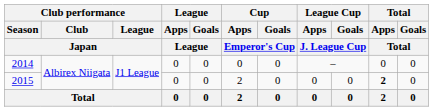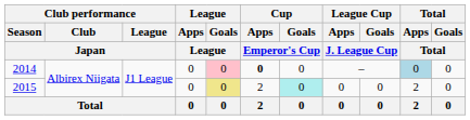2014 | League / Goals / League: no background -> pink background
2014 | Cup / Apps / Emperor's Cup: normal -> bold
2014 | Total / Apps / Total: no background -> lightblue background
2015 | League / Goals / League: no background -> khaki background
2015 | Cup / Goals / Emperor's Cup: no background -> paleturquoise background
2015 | Total / Apps / Total: bold -> normal
